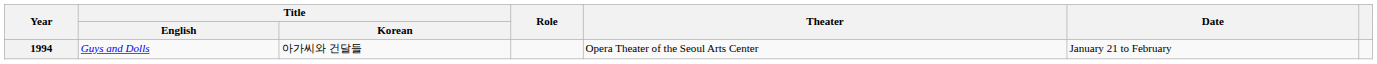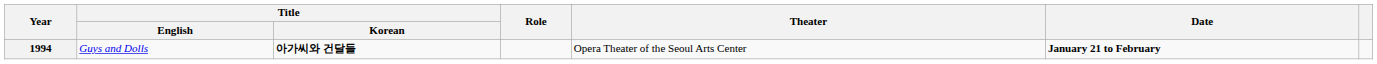1994 | Title / Korean: normal -> bold
1994 | Date: normal -> bold
